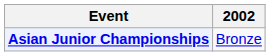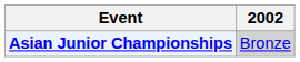Asian Junior Championships | 2002: no background -> lightgrey background
